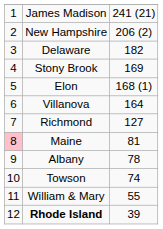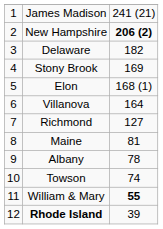New Hampshire | column 3: normal -> bold
Maine | column 1: pink background -> no background
William & Mary | column 3: normal -> bold
